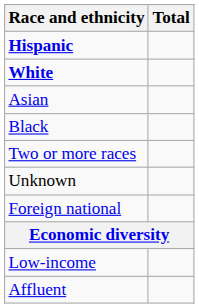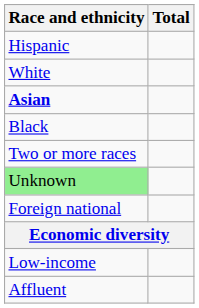Hispanic | Race and ethnicity: bold -> normal
White | Race and ethnicity: bold -> normal
Asian | Race and ethnicity: normal -> bold
Unknown | Race and ethnicity: no background -> lightgreen background
